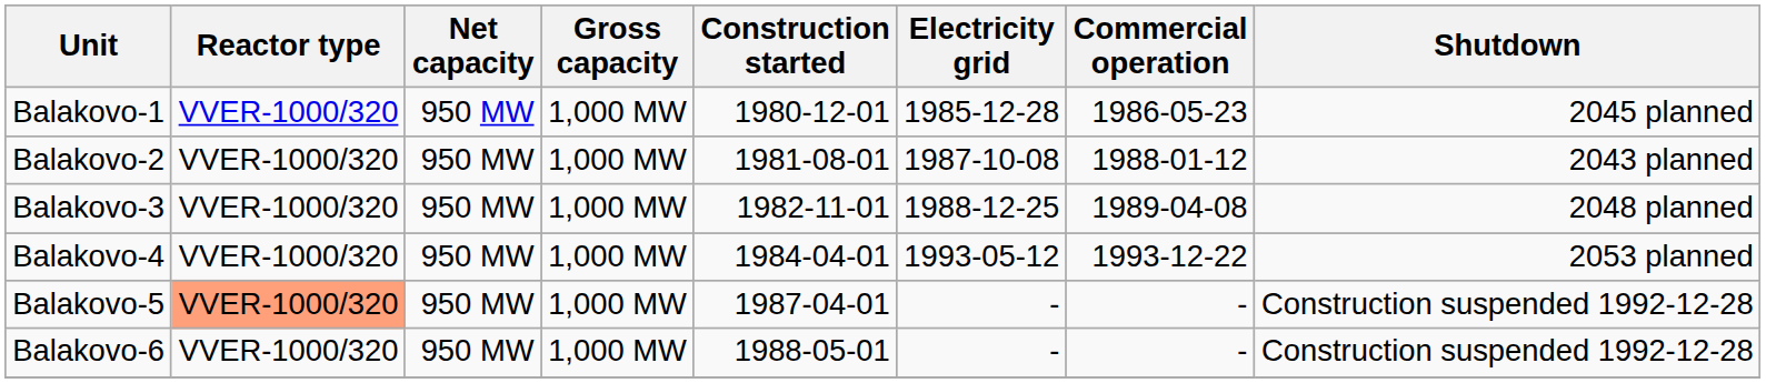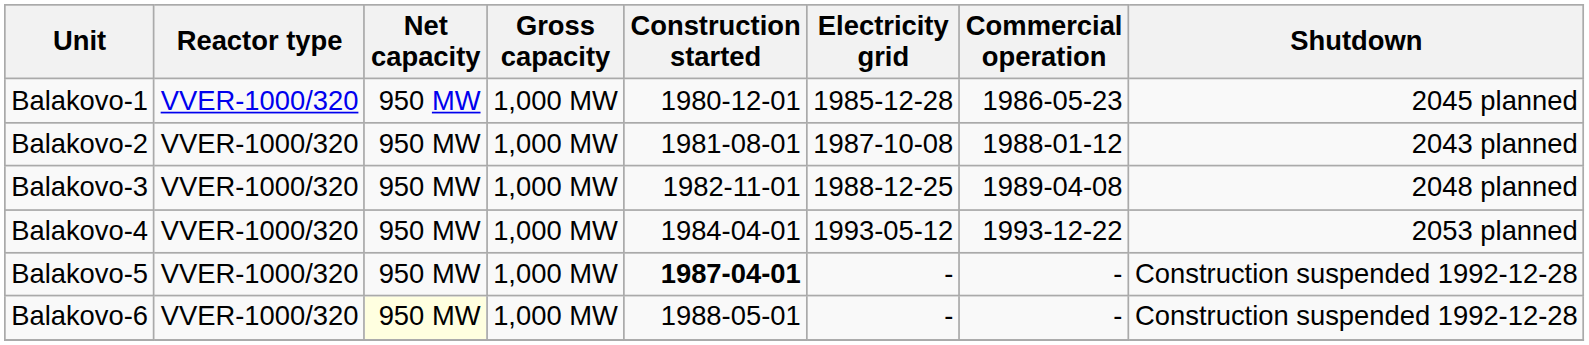Balakovo-5 | Reactor type: lightsalmon background -> no background
Balakovo-5 | Construction started: normal -> bold
Balakovo-6 | Net capacity: no background -> lightyellow background
